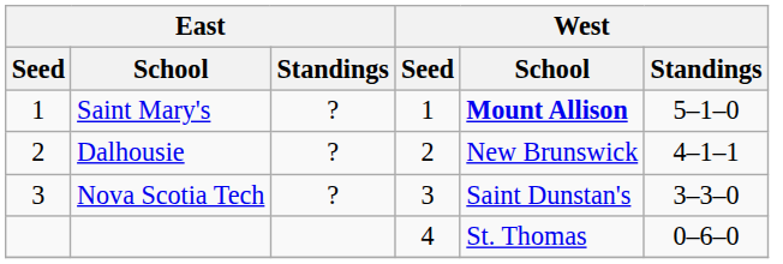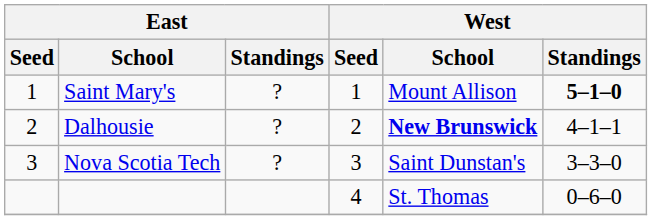Saint Mary's | West / School: bold -> normal
Saint Mary's | West / Standings: normal -> bold
Dalhousie | West / School: normal -> bold
